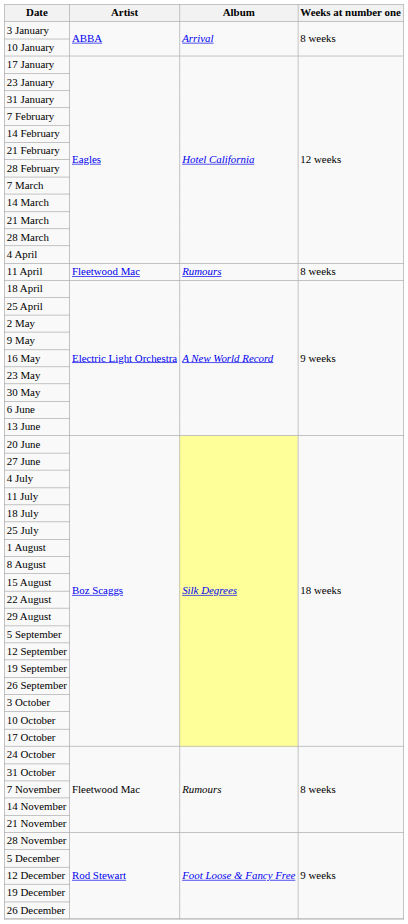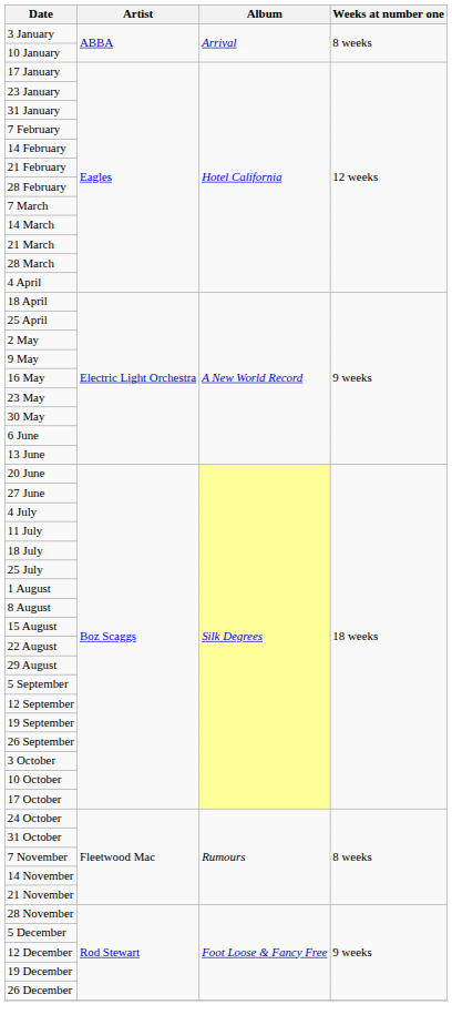- row: 11 April | Fleetwood Mac | Rumours | 8 weeks
